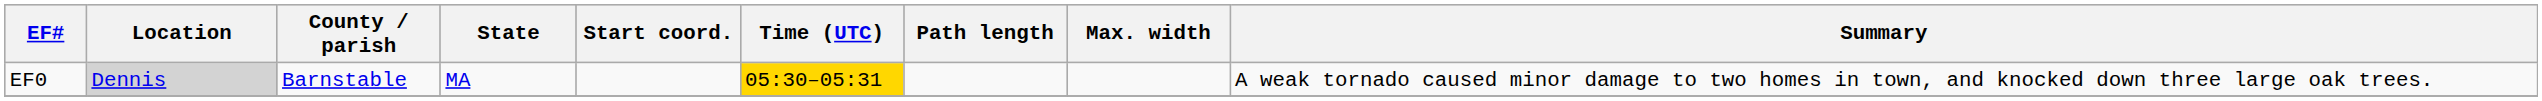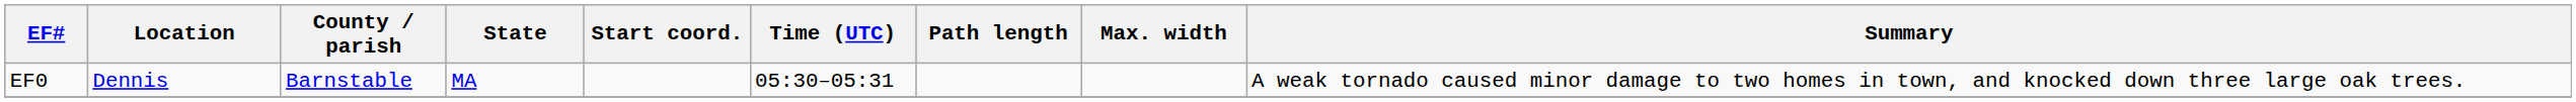EF0 | Location: lightgrey background -> no background
EF0 | Time (UTC): gold background -> no background
